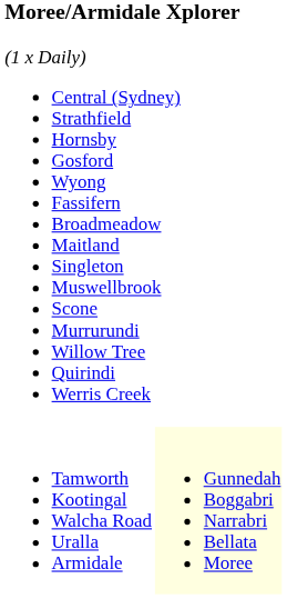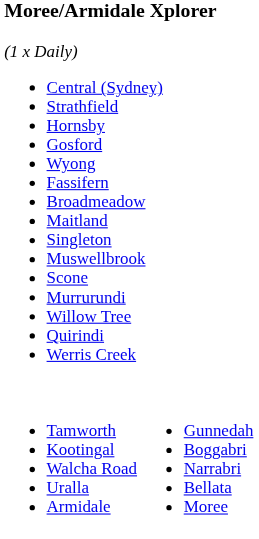Tamworth Kootingal Walcha Road Uralla Armidale | column 2: lightyellow background -> no background
